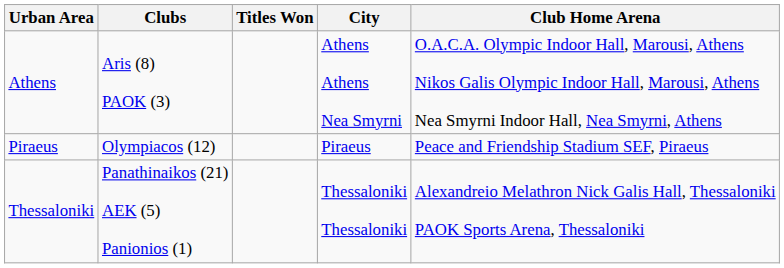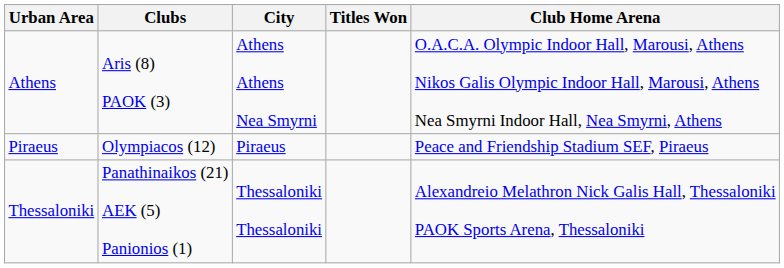columns swapped: Titles Won <-> City
